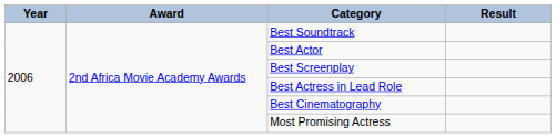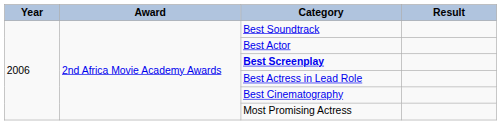Best Screenplay | Category: normal -> bold
